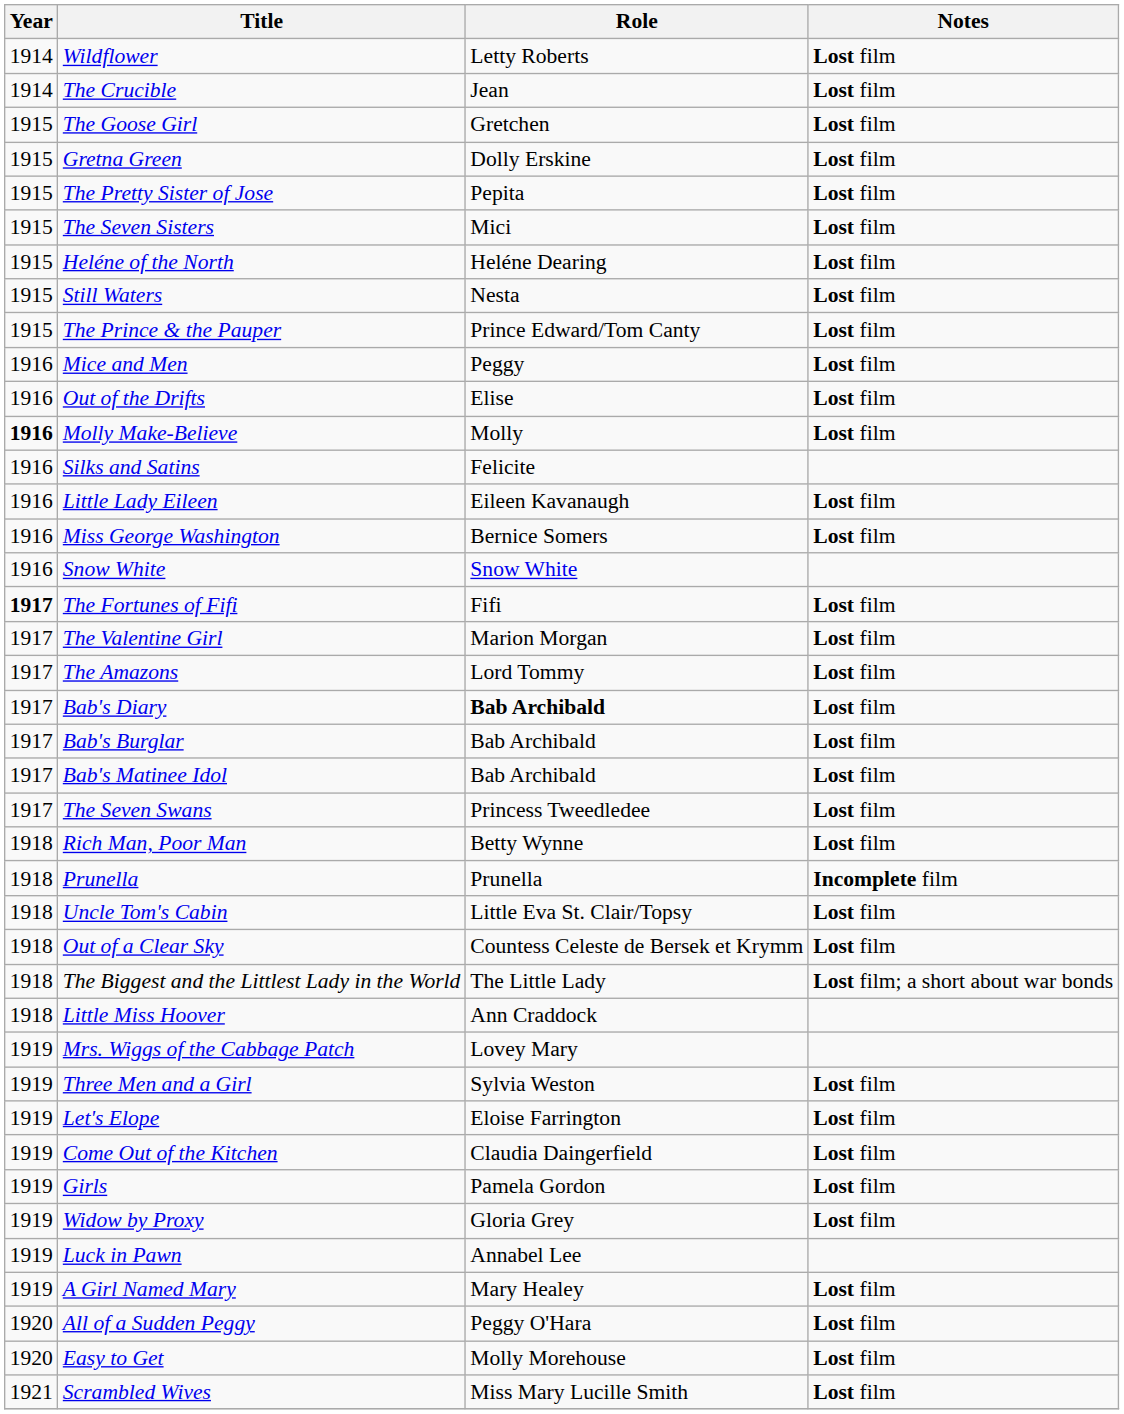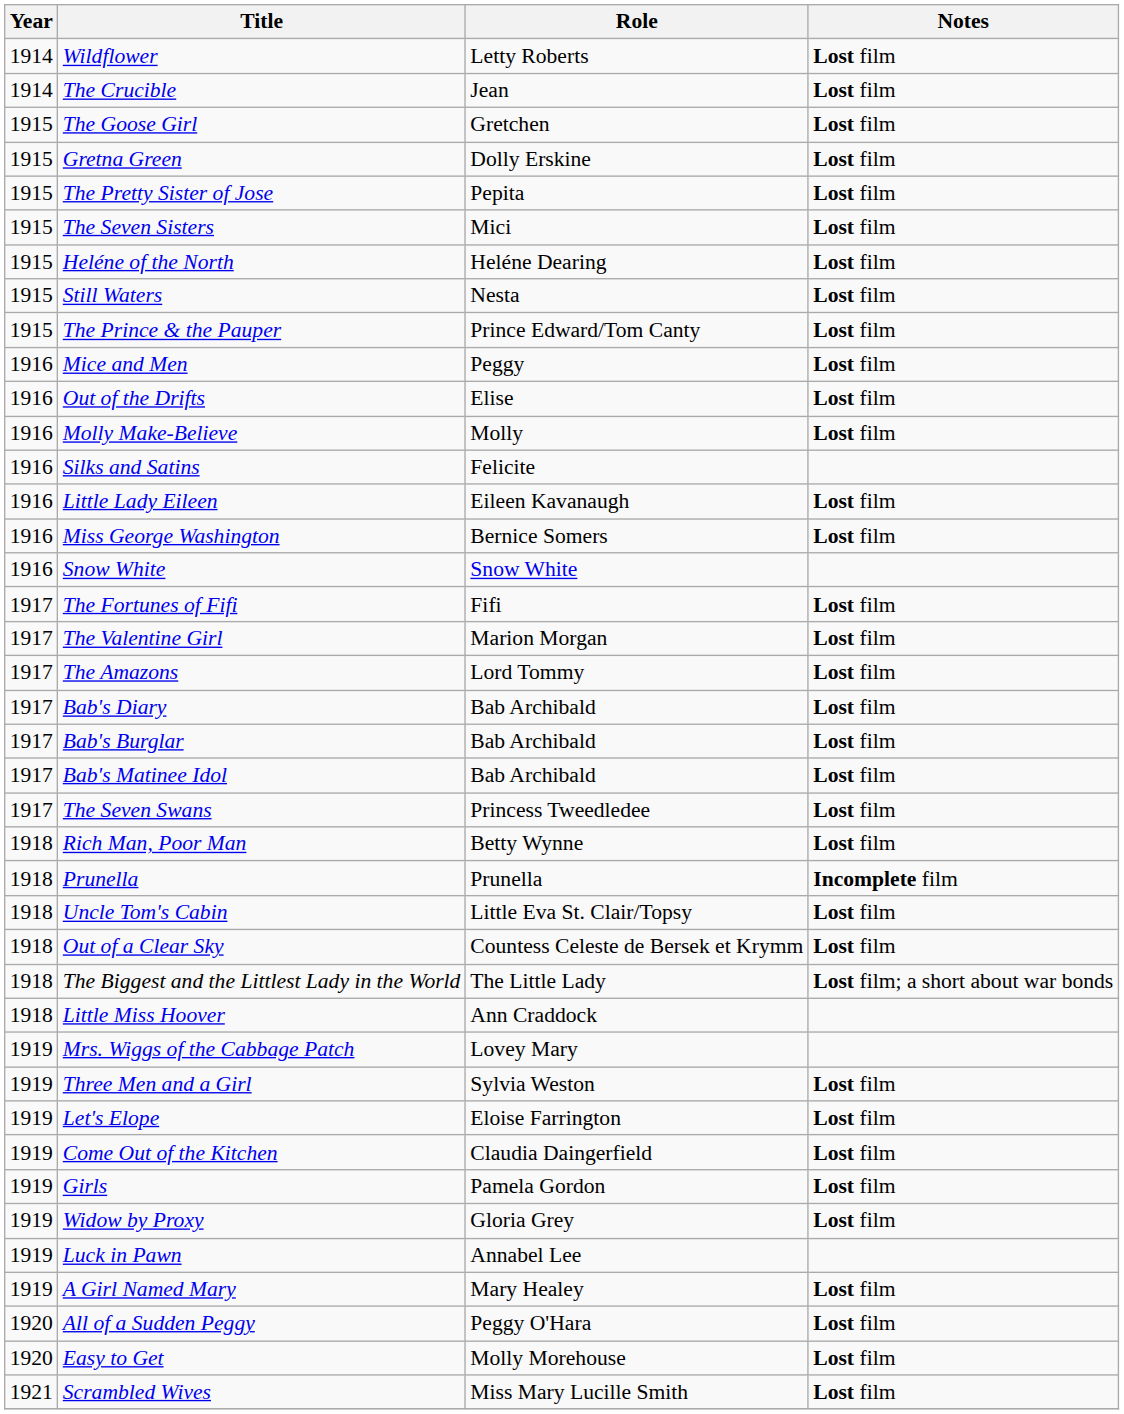Molly Make-Believe | Year: bold -> normal
The Fortunes of Fifi | Year: bold -> normal
Bab's Diary | Role: bold -> normal
